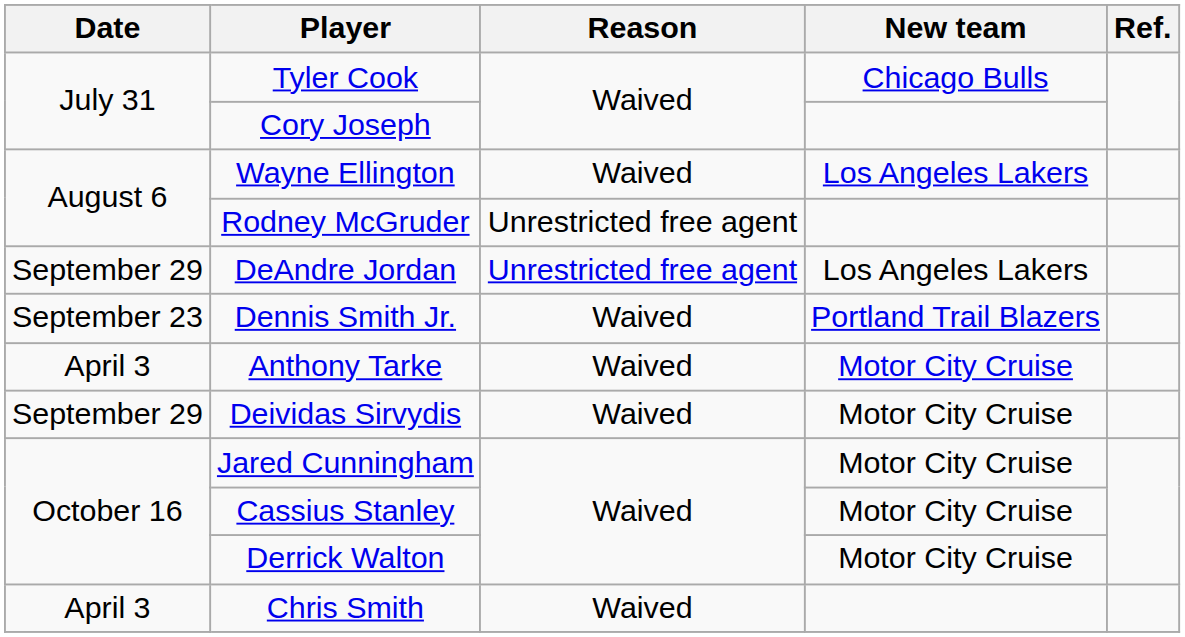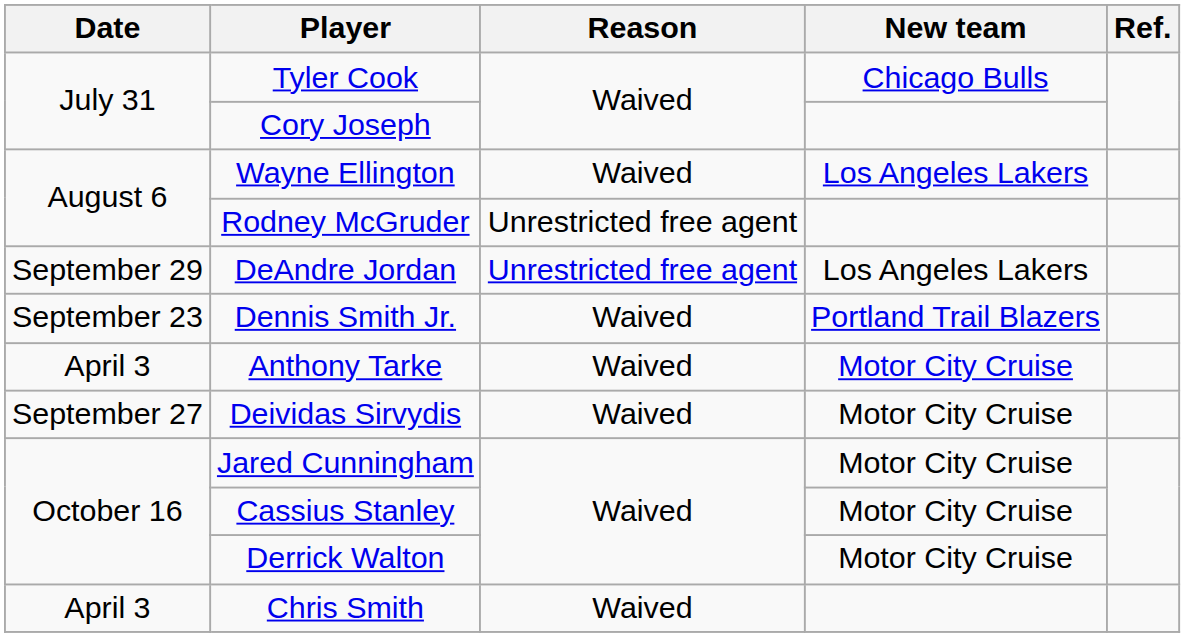Deividas Sirvydis | Date: September 29 -> September 27
